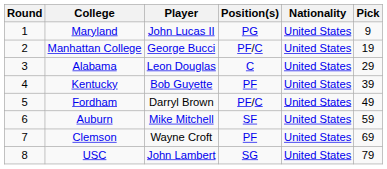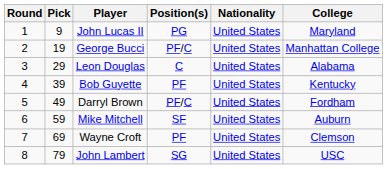columns swapped: Pick <-> College
